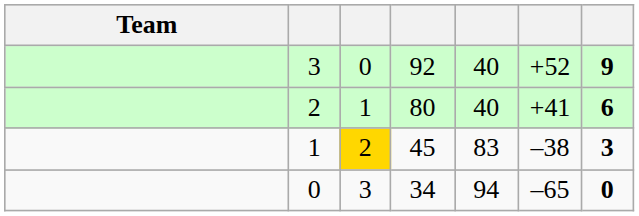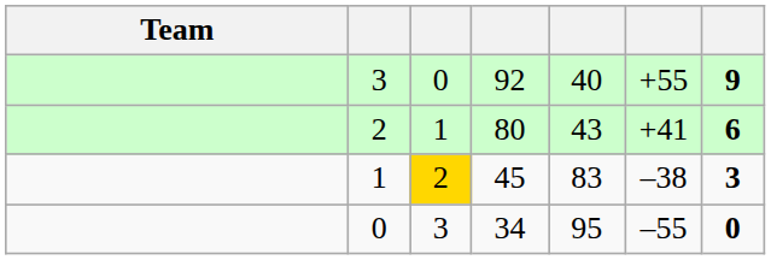row 2 | column 6: +52 -> +55
row 3 | column 5: 40 -> 43
row 5 | column 5: 94 -> 95
row 5 | column 6: –65 -> –55
